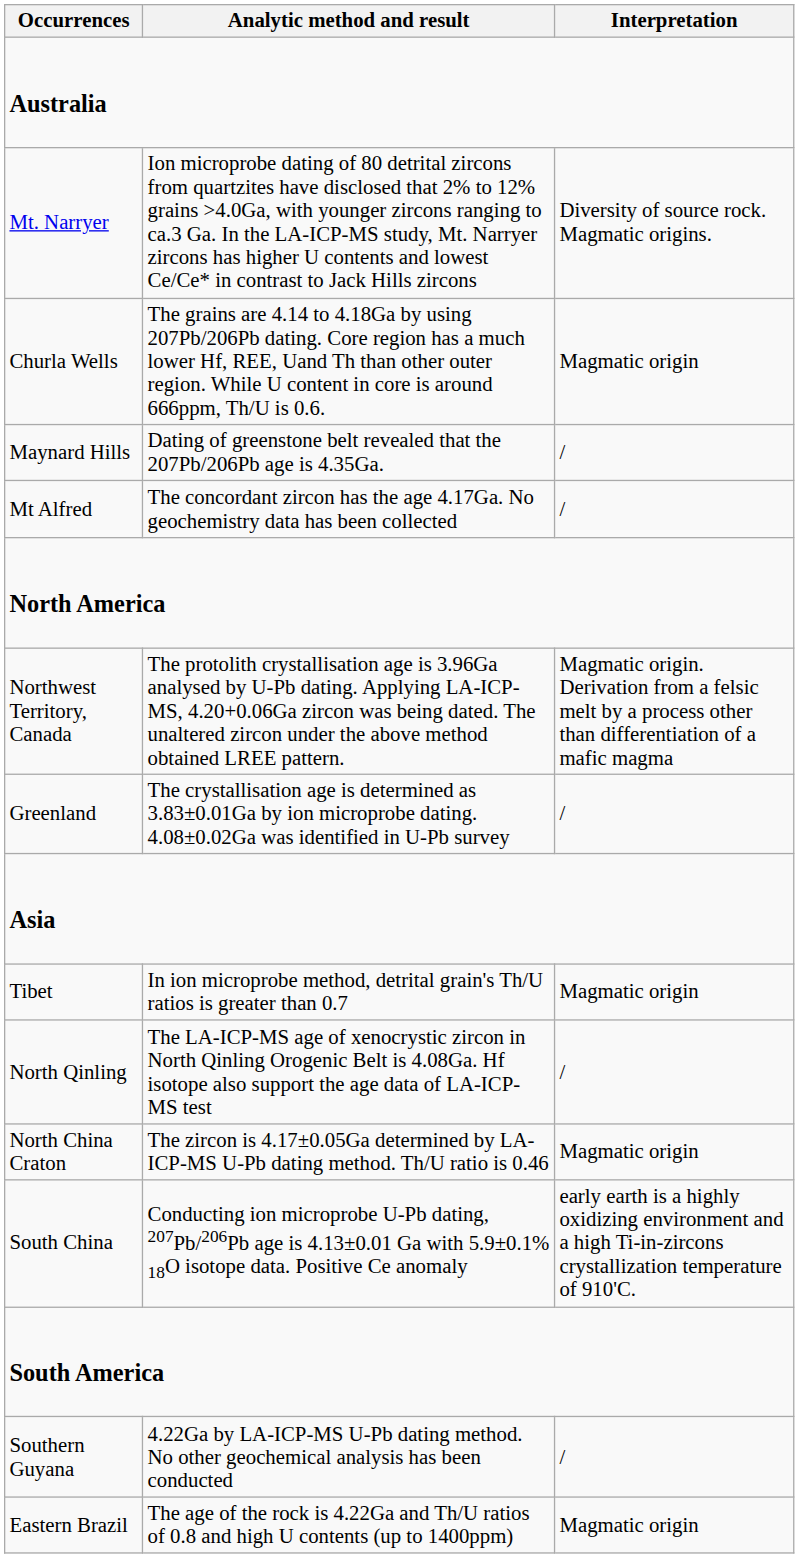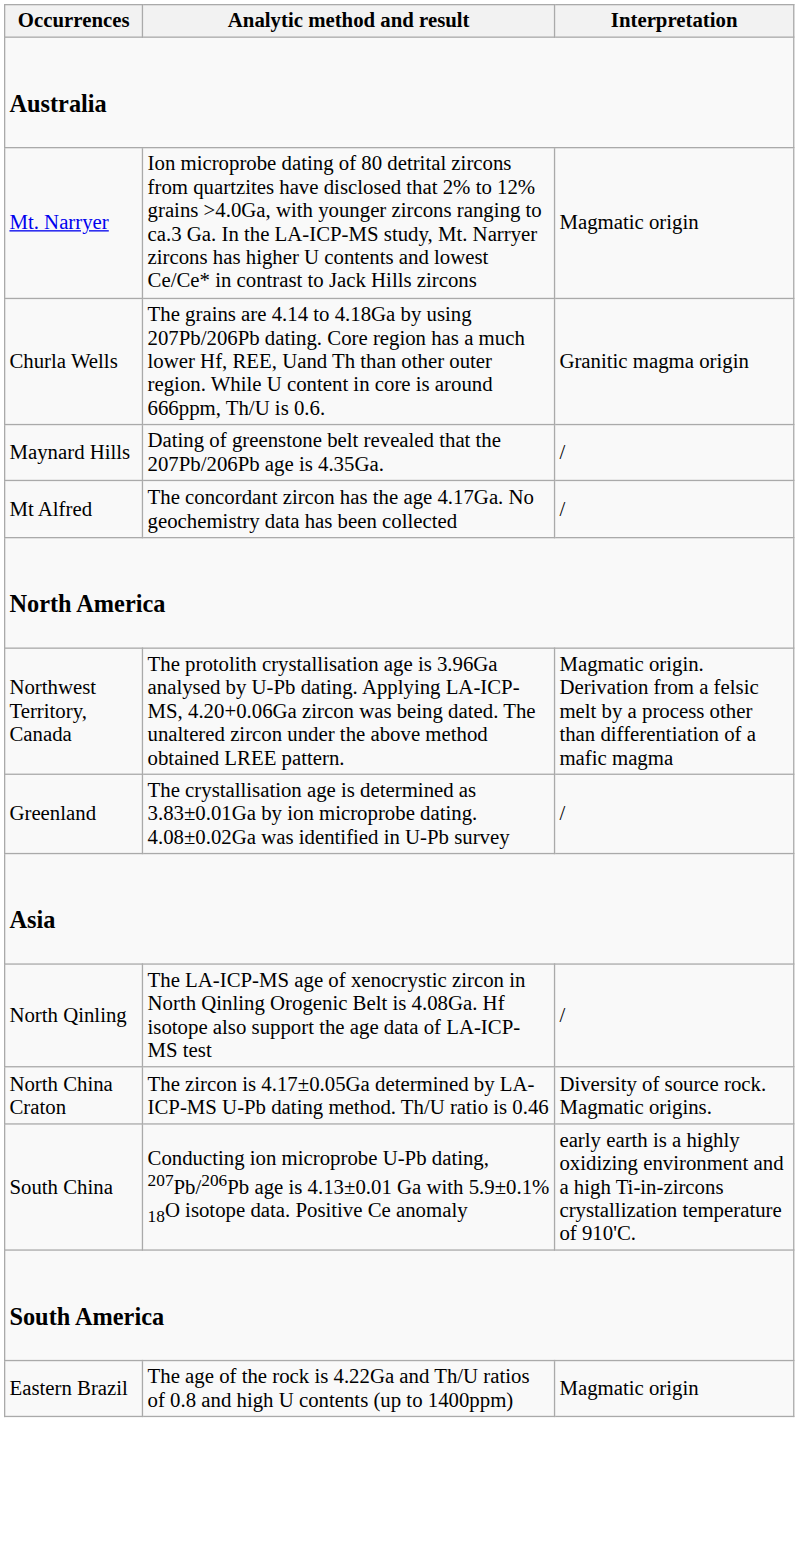Mt. Narryer | Interpretation: Diversity of source rock. Magmatic origins. -> Magmatic origin
Churla Wells | Interpretation: Magmatic origin -> Granitic magma origin
- row: Tibet | In ion microprobe method, detrital grain's Th/U ratios is greater than 0.7 | Magmatic origin
North China Craton | Interpretation: Magmatic origin -> Diversity of source rock. Magmatic origins.
- row: Southern Guyana | 4.22Ga by LA-ICP-MS U-Pb dating method. No other geochemical analysis has been conducted | /
